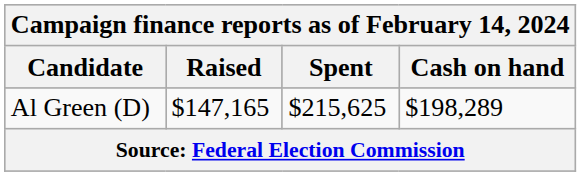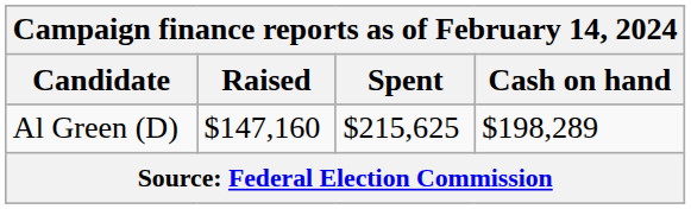Al Green (D) | Raised: $147,165 -> $147,160
